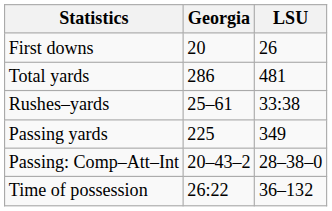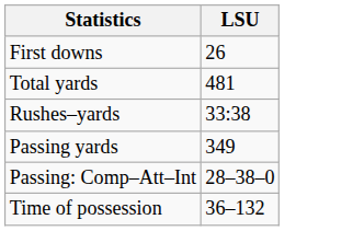- column: Georgia | 20 | 286 | 25–61 | 225 | 20–43–2 | 26:22
